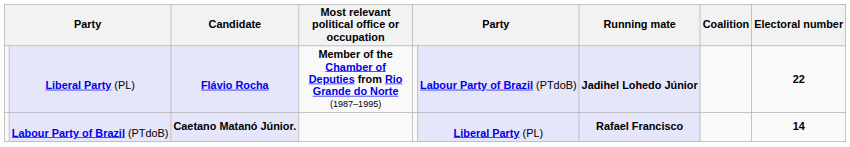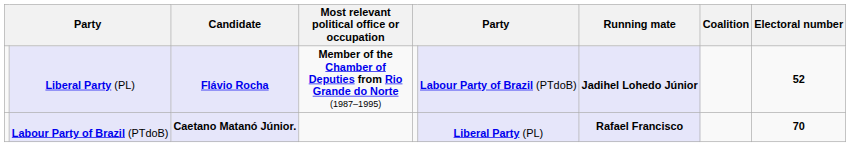row 2 | Electoral number: 22 -> 52
row 3 | Electoral number: 14 -> 70
